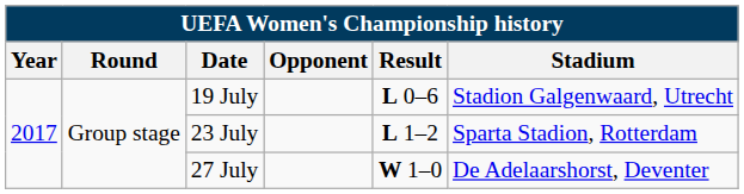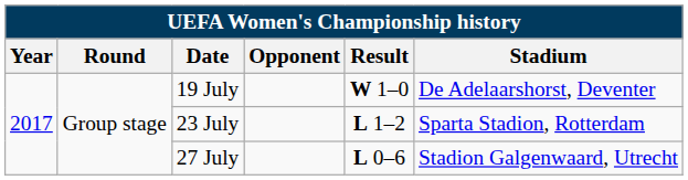19 July | Result: L 0–6 -> W 1–0
19 July | Stadium: Stadion Galgenwaard, Utrecht -> De Adelaarshorst, Deventer
27 July | Result: W 1–0 -> L 0–6
27 July | Stadium: De Adelaarshorst, Deventer -> Stadion Galgenwaard, Utrecht
